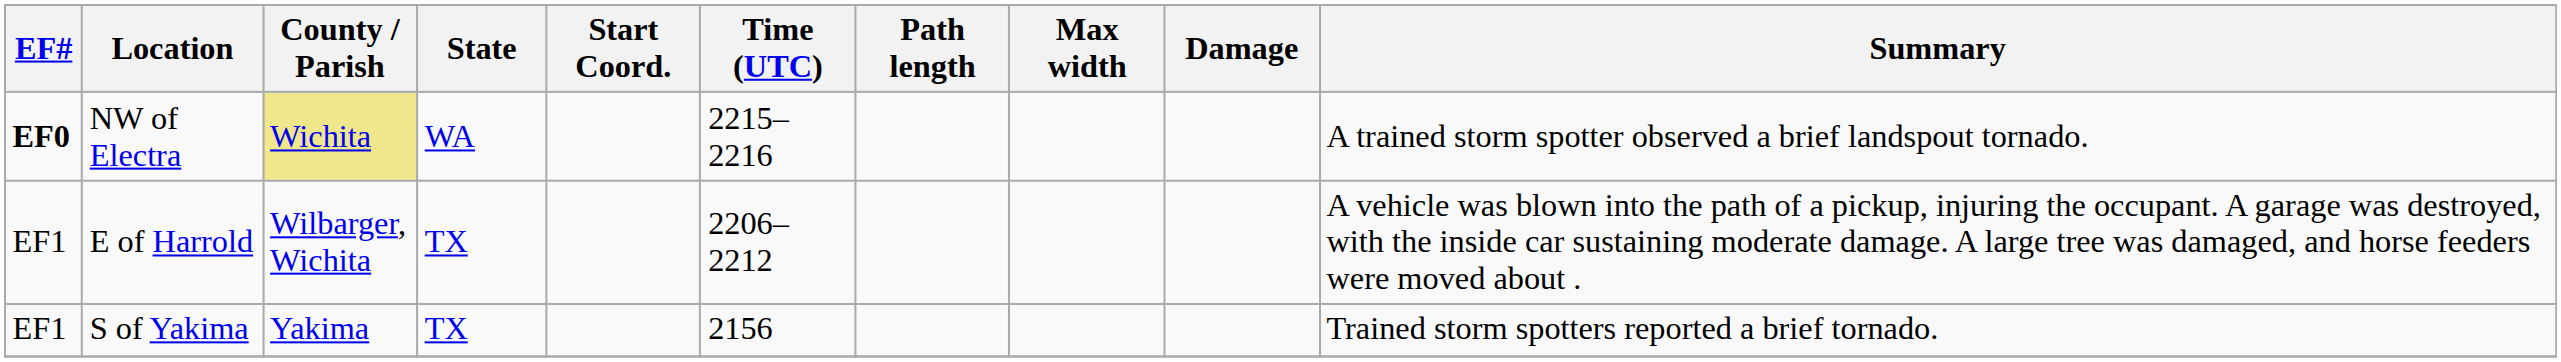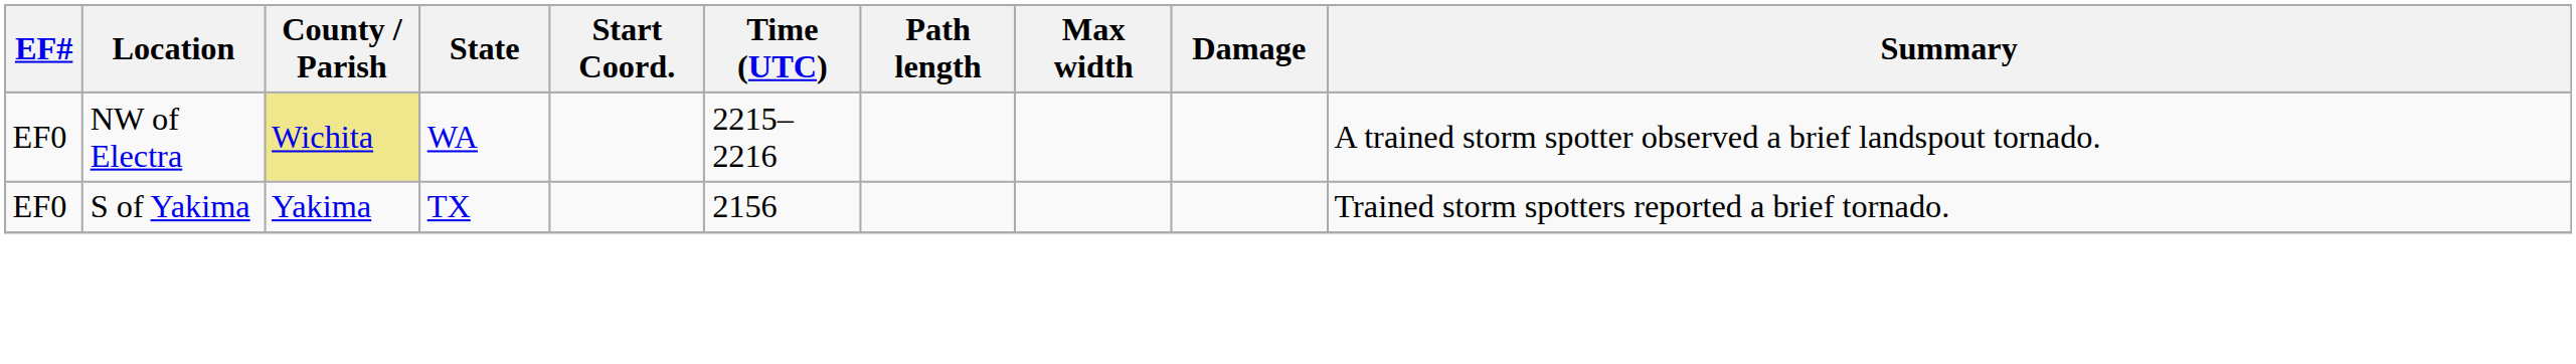NW of Electra | EF#: bold -> normal
- row: EF1 | E of Harrold | Wilbarger, Wichita | TX | 2206–2212 | A vehicle was blown into the path of a pickup, injuring the occupant. A garage was destroyed, with the inside car sustaining moderate damage. A large tree was damaged, and horse feeders were moved about .
S of Yakima | EF#: EF1 -> EF0
